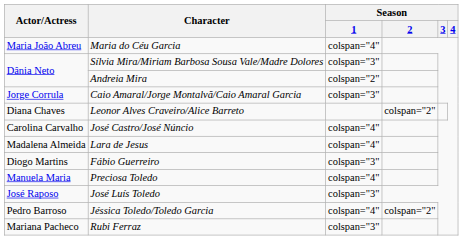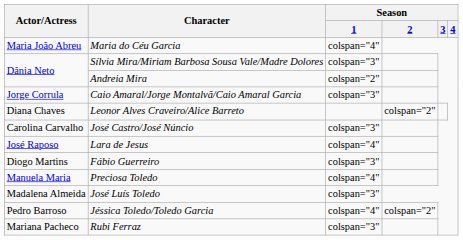José Castro/José Núncio | Season / 1: colspan="4" -> colspan="3"
Lara de Jesus | Actor/Actress: Madalena Almeida -> José Raposo
José Luís Toledo | Actor/Actress: José Raposo -> Madalena Almeida
